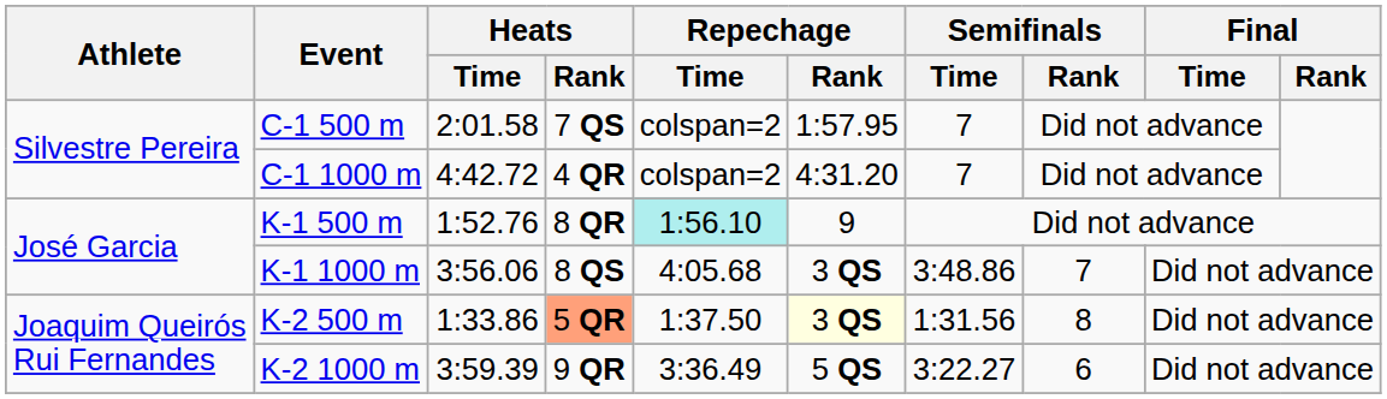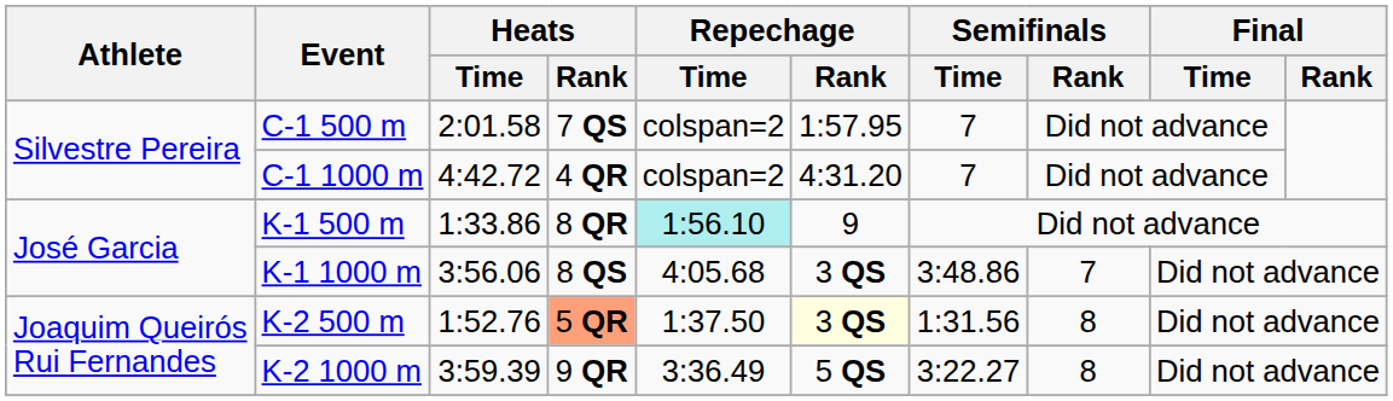K-1 500 m | Heats / Time: 1:52.76 -> 1:33.86
K-2 500 m | Heats / Time: 1:33.86 -> 1:52.76
K-2 1000 m | Semifinals / Rank: 6 -> 8
